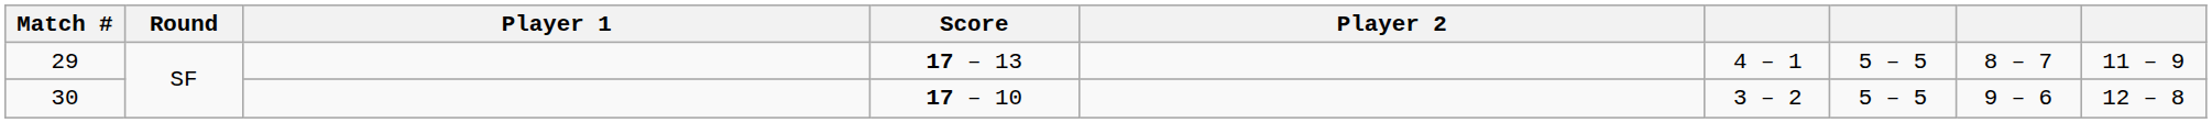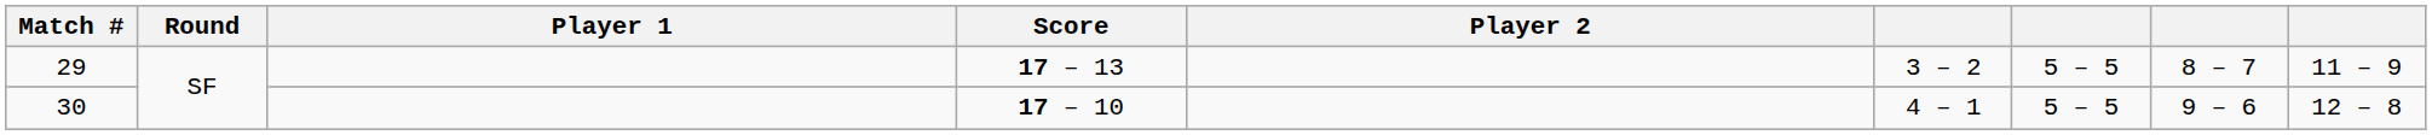29 | column 6: 4 – 1 -> 3 – 2
30 | column 6: 3 – 2 -> 4 – 1
